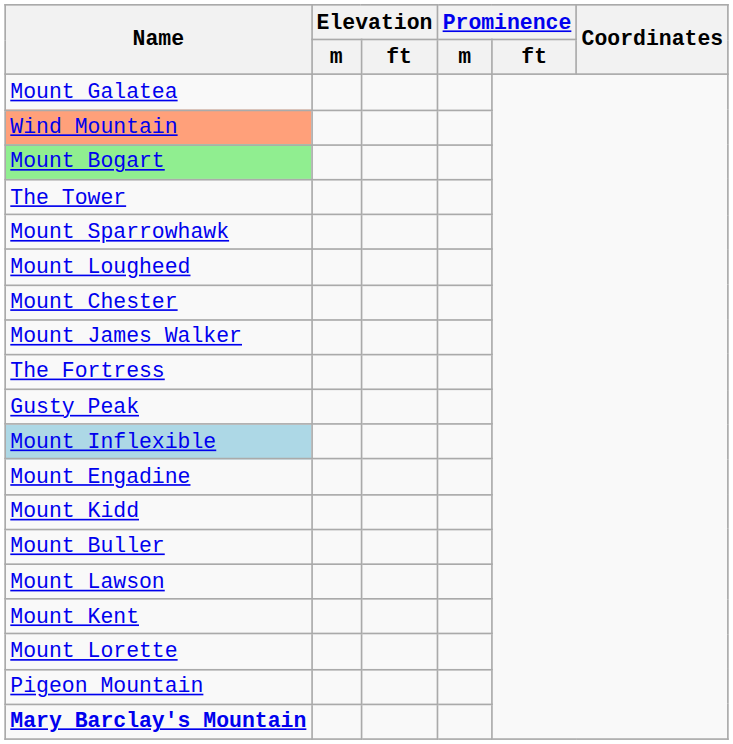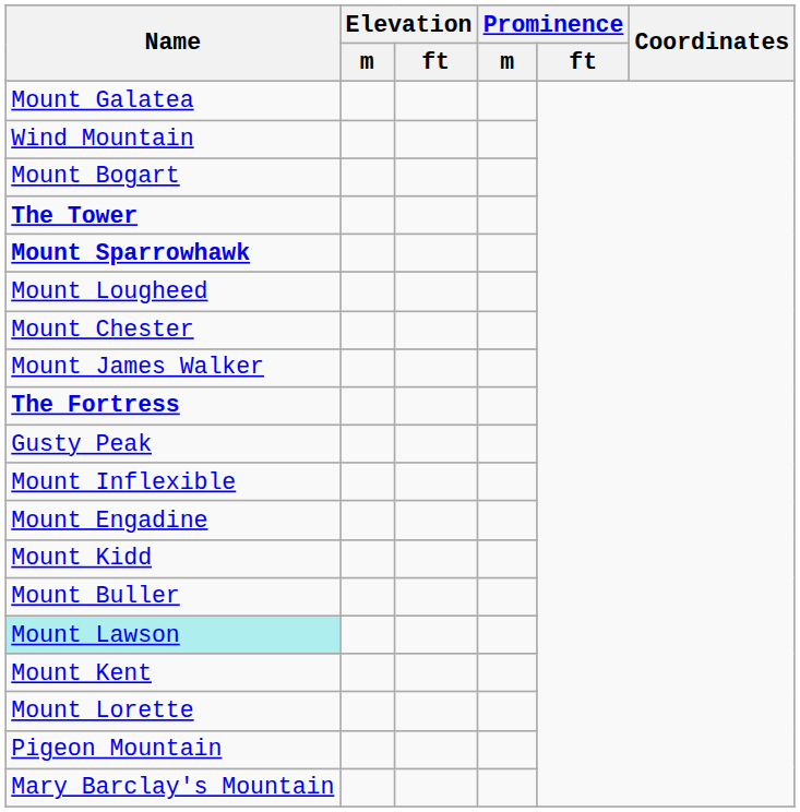Wind Mountain | Name: lightsalmon background -> no background
Mount Bogart | Name: lightgreen background -> no background
The Tower | Name: normal -> bold
Mount Sparrowhawk | Name: normal -> bold
The Fortress | Name: normal -> bold
Mount Inflexible | Name: lightblue background -> no background
Mount Lawson | Name: no background -> paleturquoise background
Mary Barclay's Mountain | Name: bold -> normal
